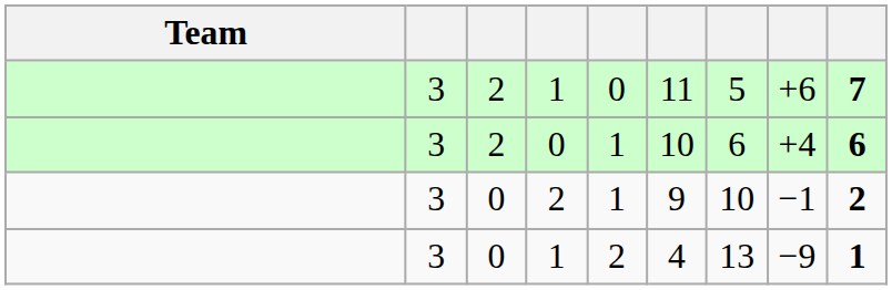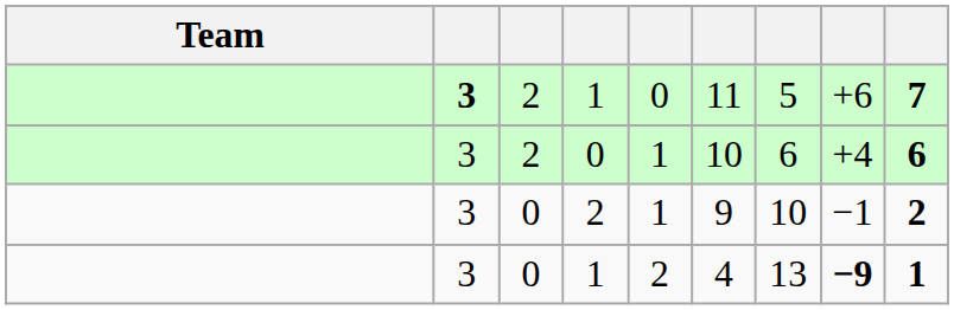row 2 | column 2: normal -> bold
row 5 | column 8: normal -> bold
